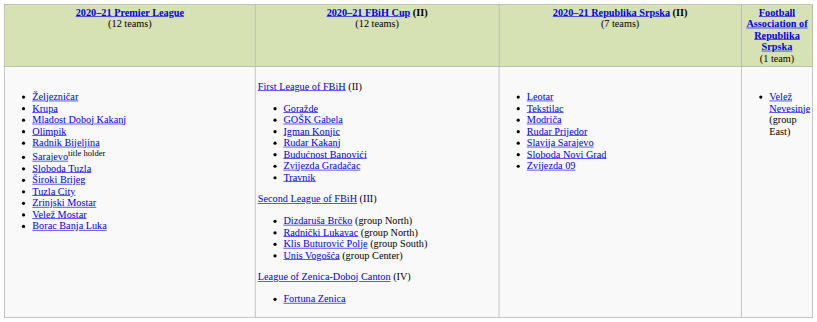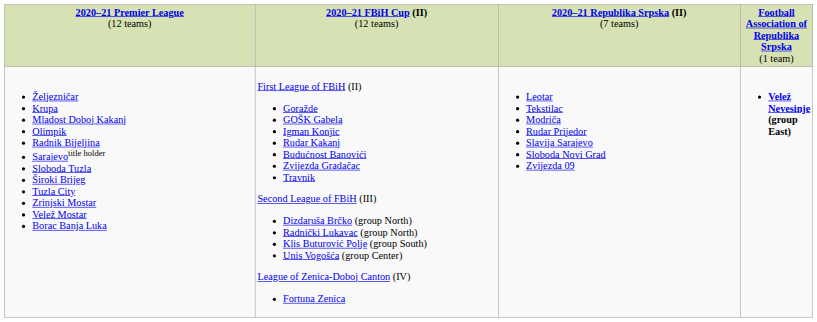row 2 | column 4: normal -> bold
